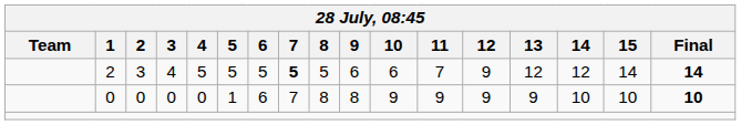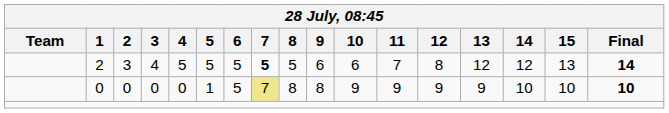row 3 | 12: 9 -> 8
row 3 | 15: 14 -> 13
row 4 | 6: 6 -> 5
row 4 | 7: no background -> khaki background
